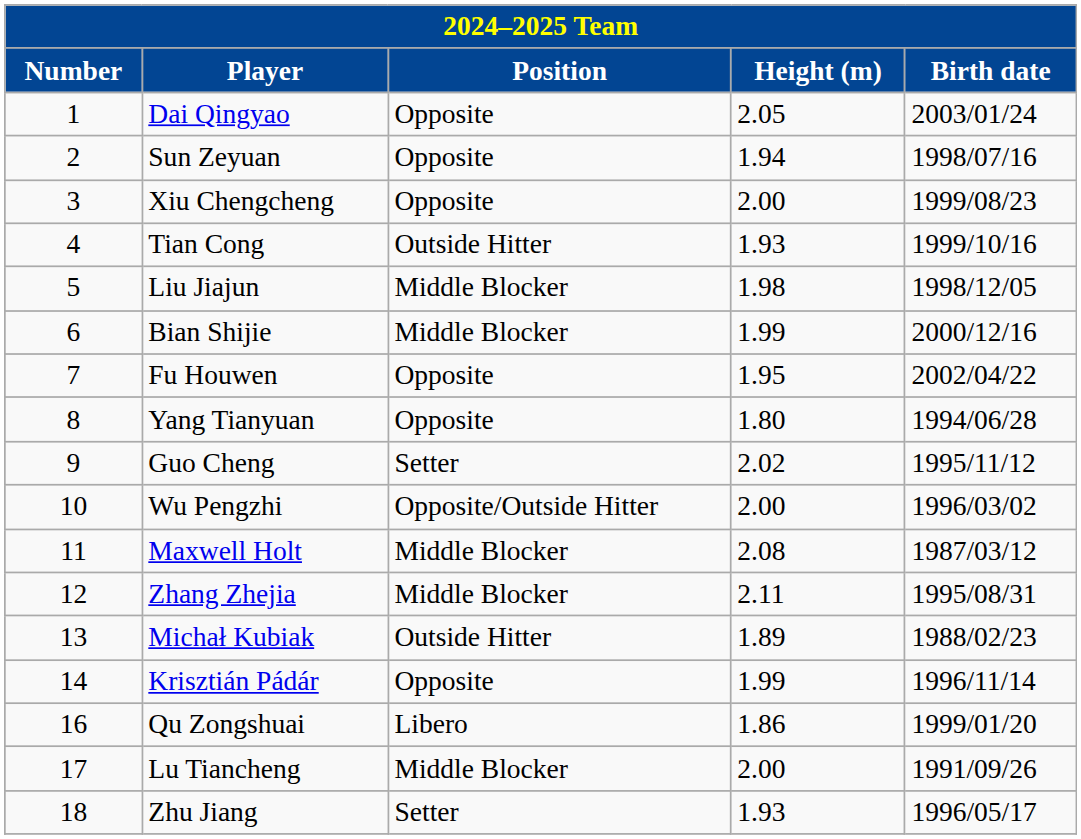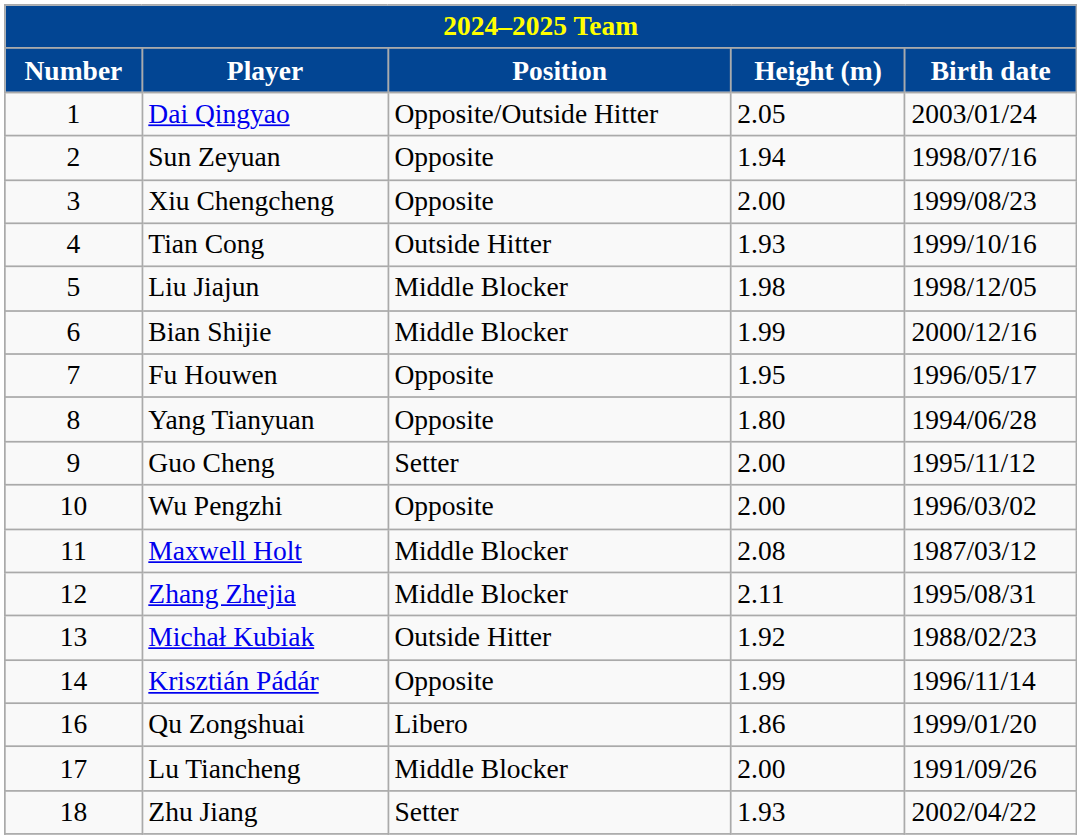Dai Qingyao | Position: Opposite -> Opposite/Outside Hitter
Fu Houwen | Birth date: 2002/04/22 -> 1996/05/17
Guo Cheng | Height (m): 2.02 -> 2.00
Wu Pengzhi | Position: Opposite/Outside Hitter -> Opposite
Michał Kubiak | Height (m): 1.89 -> 1.92
Zhu Jiang | Birth date: 1996/05/17 -> 2002/04/22
